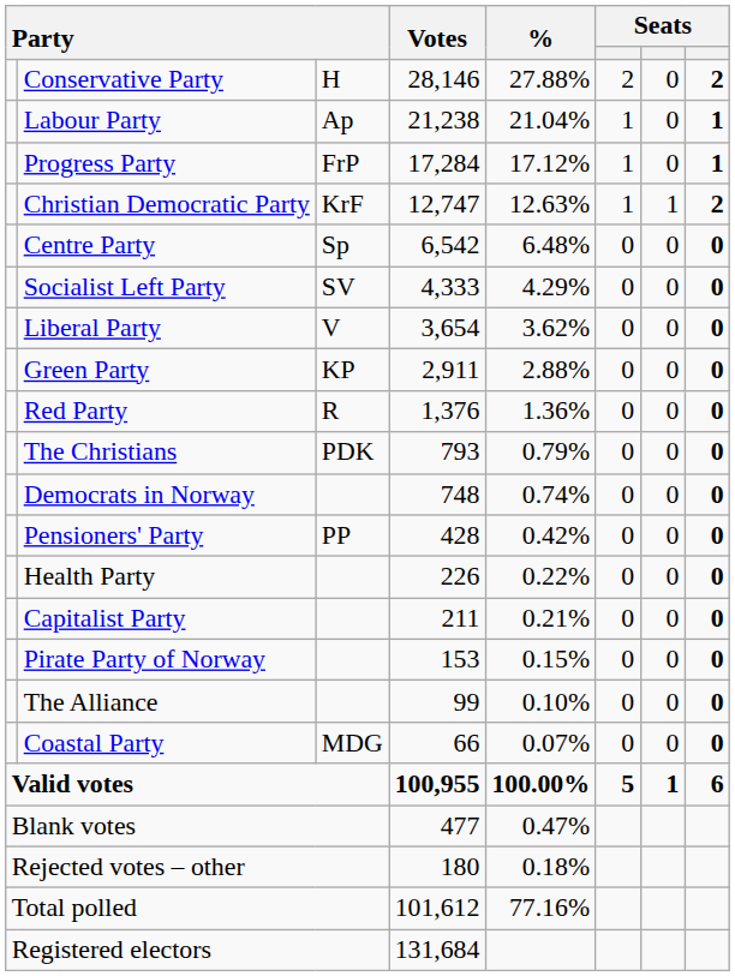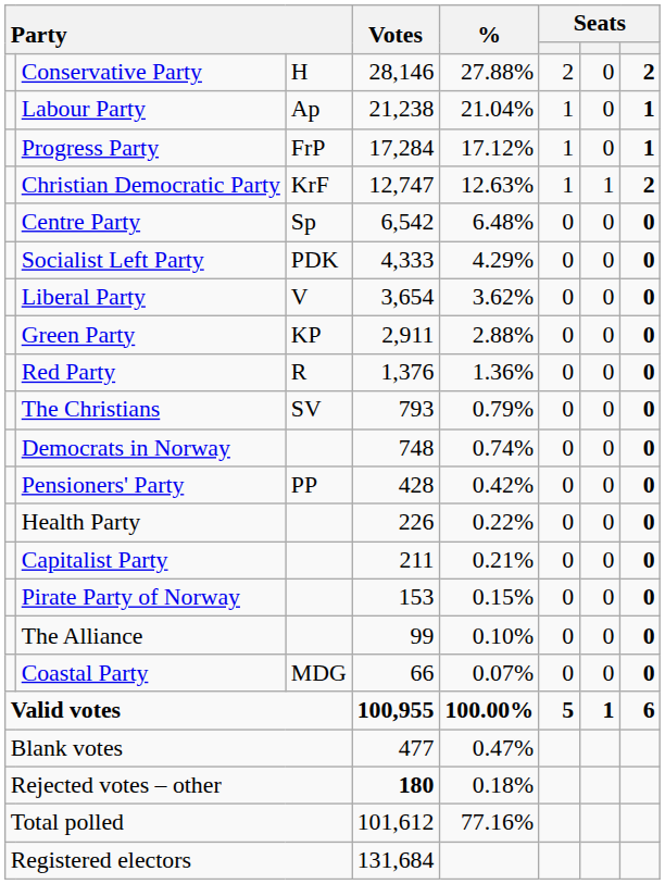Socialist Left Party | column 3: SV -> PDK
The Christians | column 3: PDK -> SV
Rejected votes – other | Votes: normal -> bold
